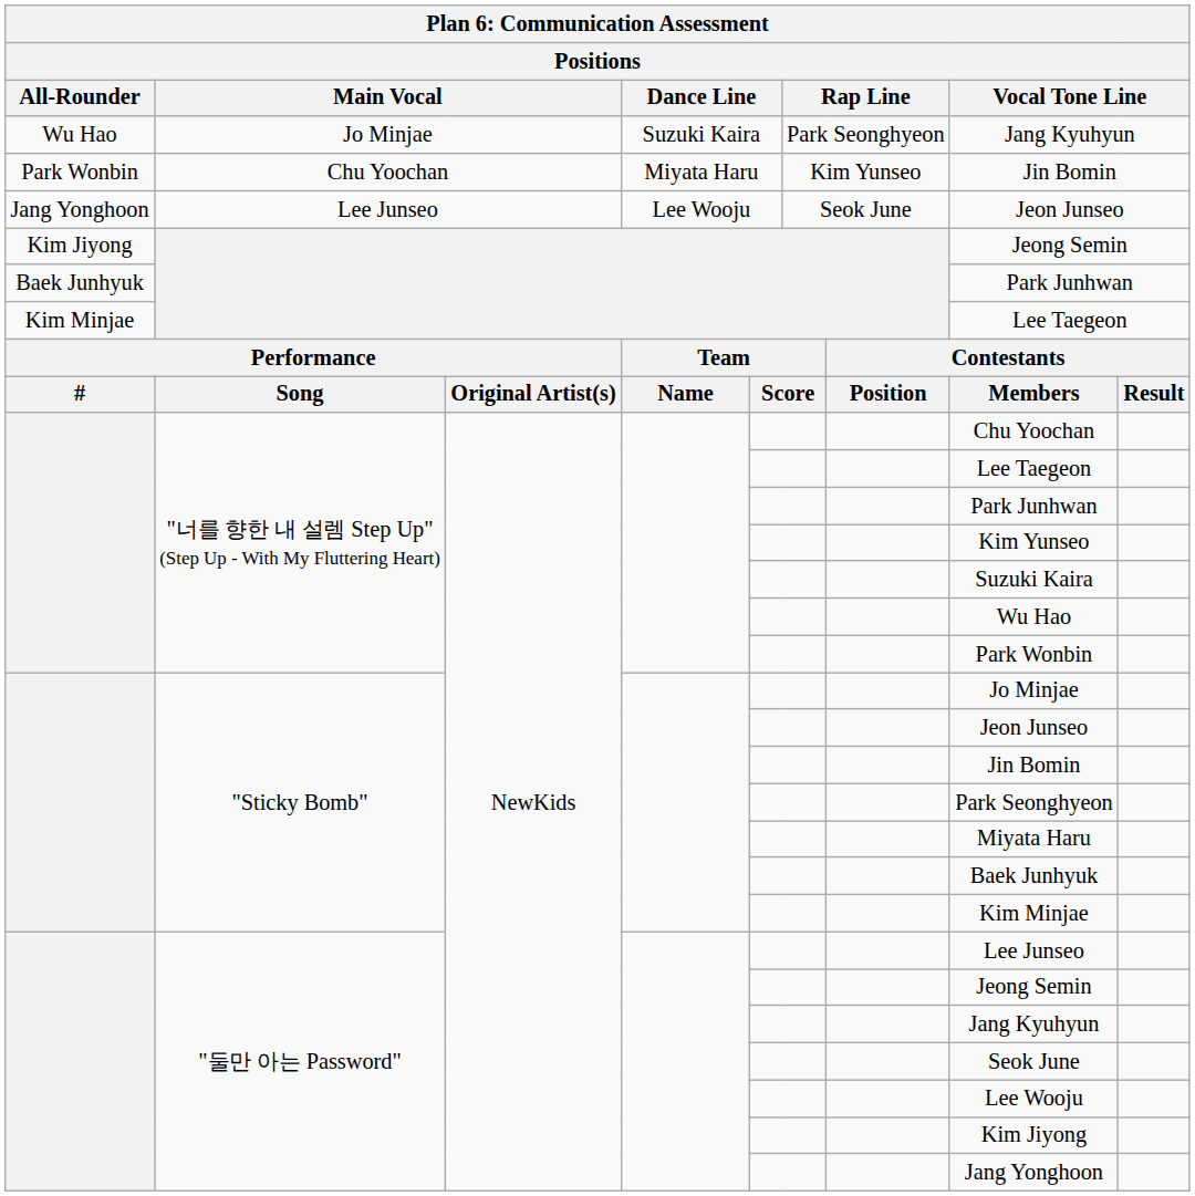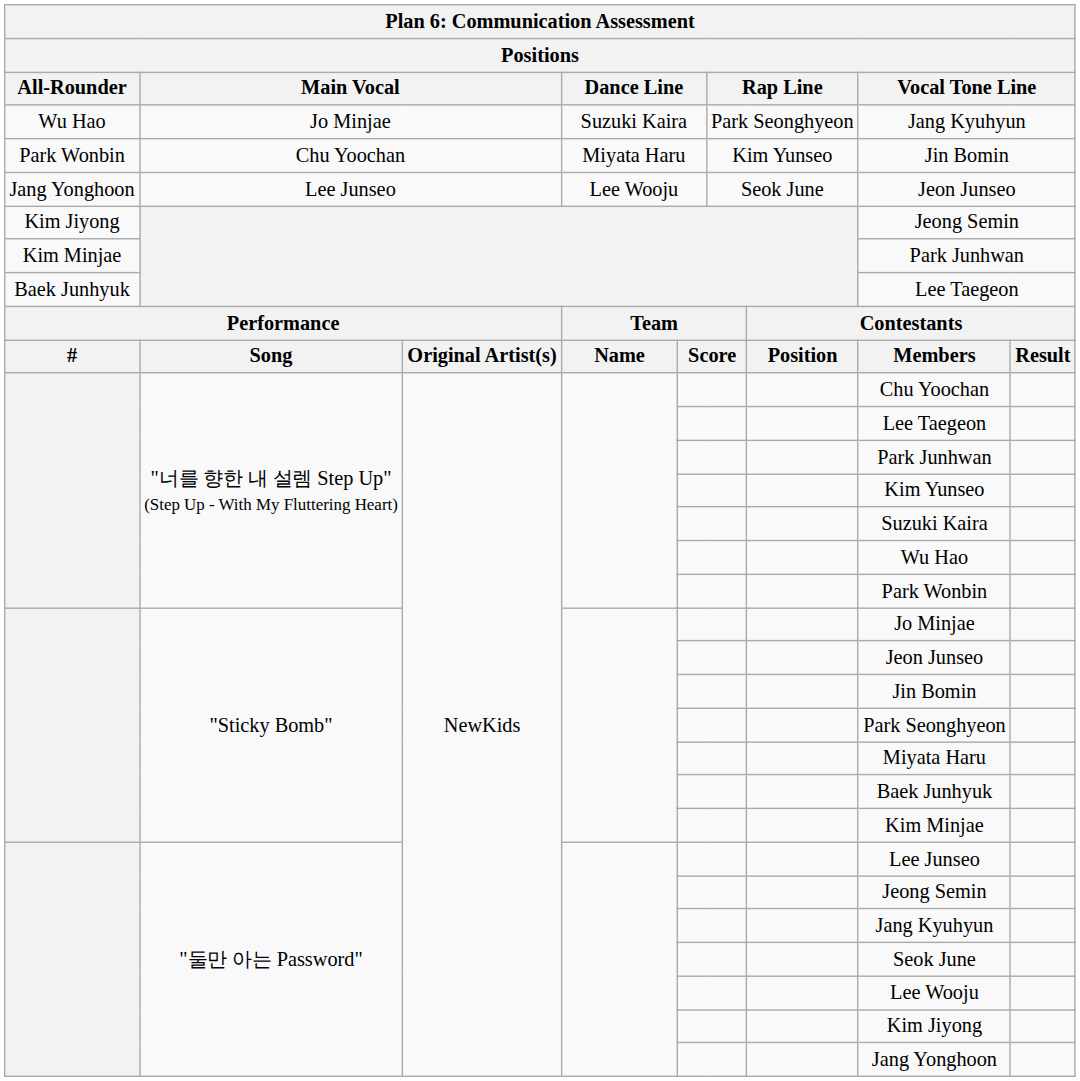row 8 | All-Rounder: Baek Junhyuk -> Kim Minjae
row 9 | All-Rounder: Kim Minjae -> Baek Junhyuk
